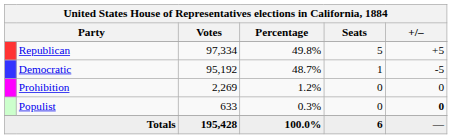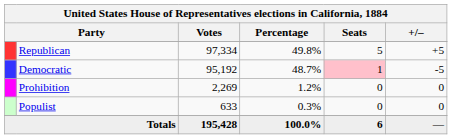Democratic | Seats: no background -> pink background
Populist | +/–: bold -> normal
